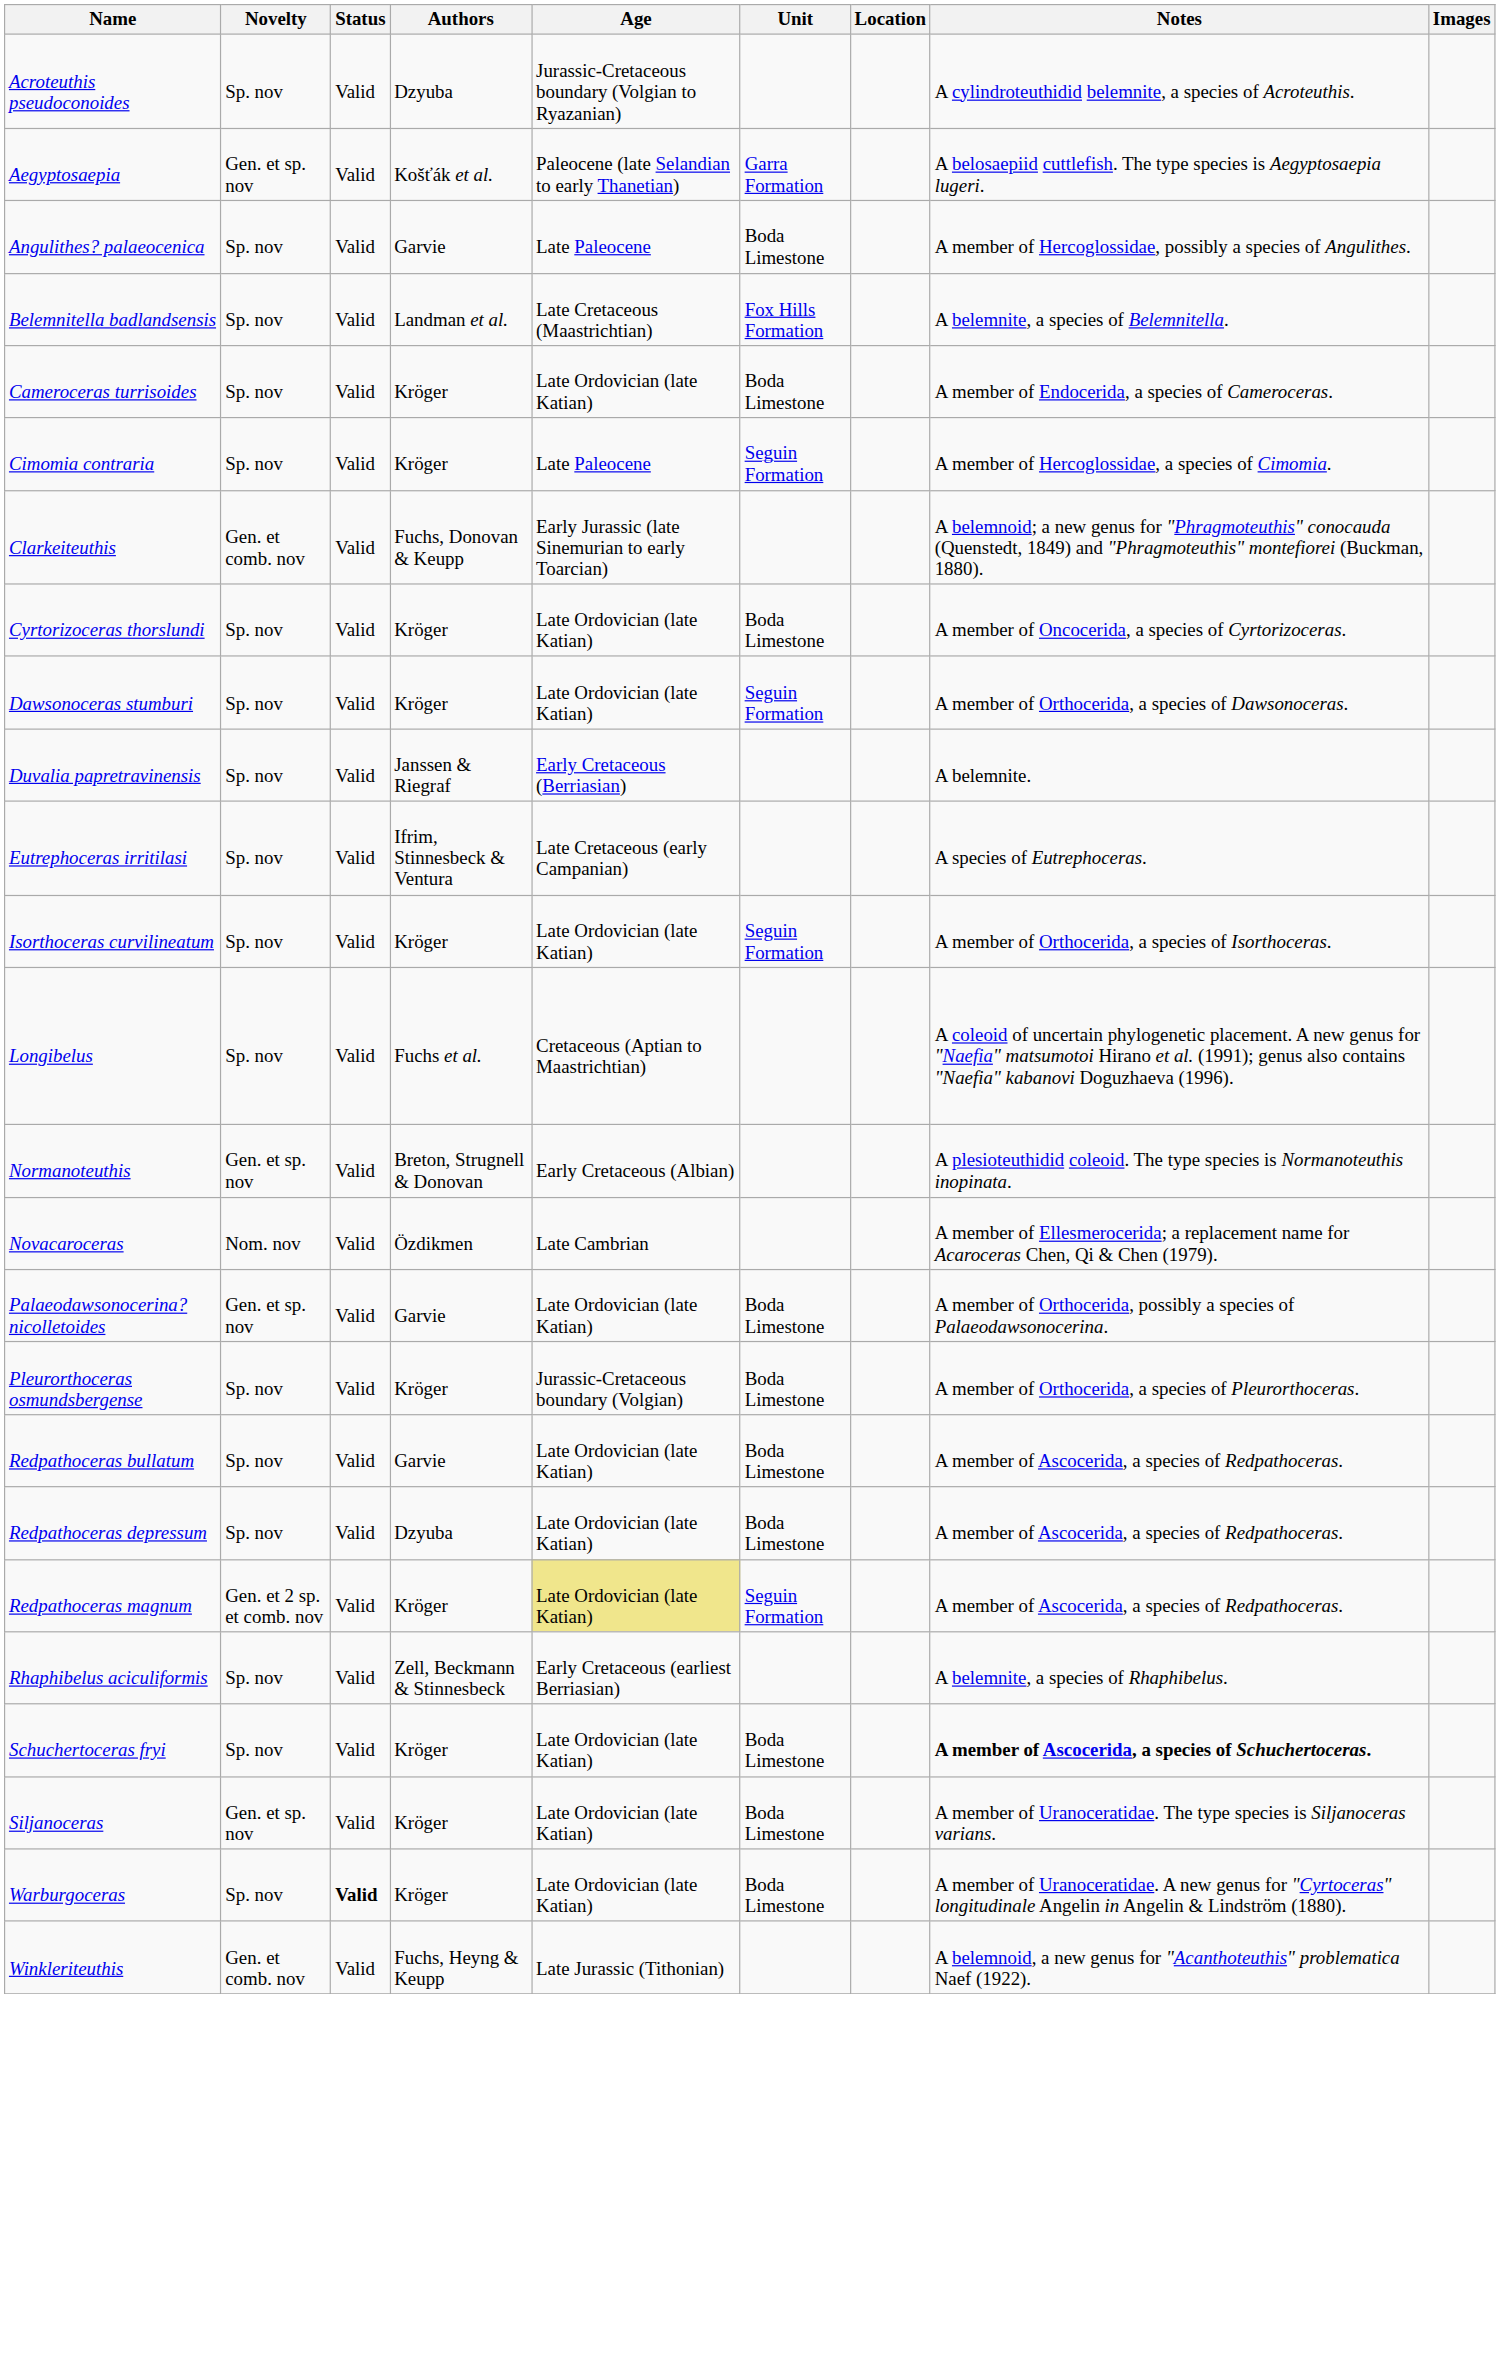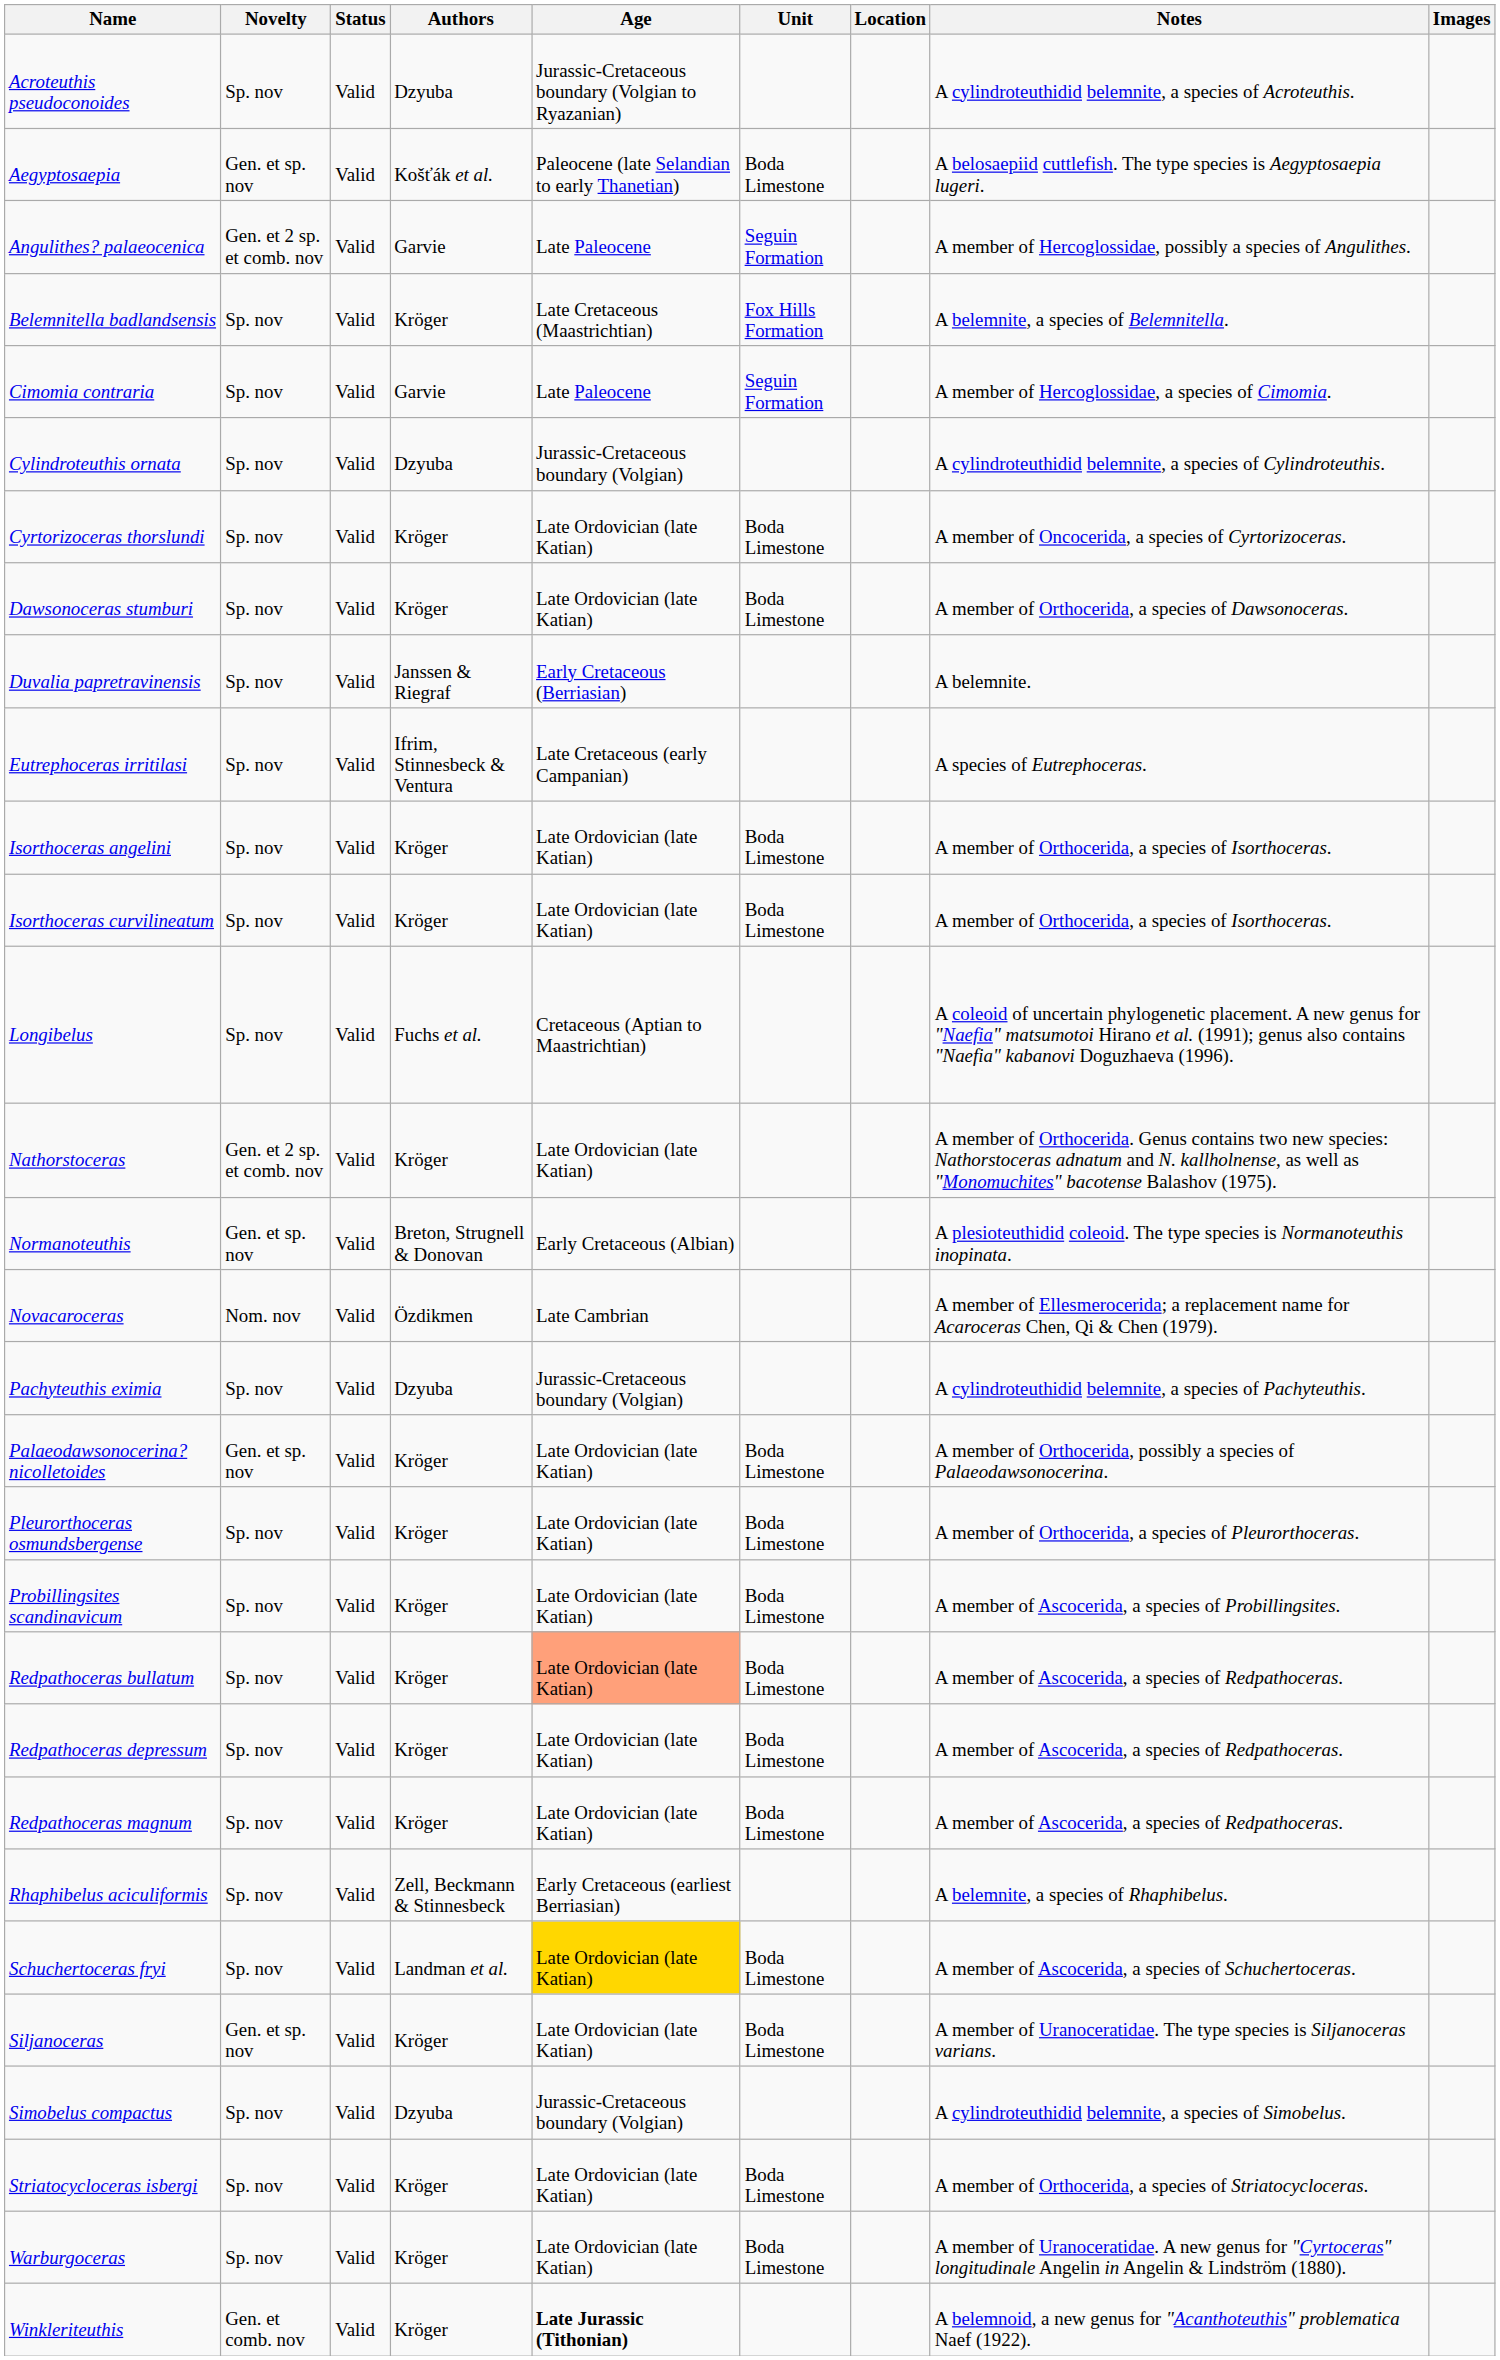Aegyptosaepia | Unit: Garra Formation -> Boda Limestone
Angulithes? palaeocenica | Novelty: Sp. nov -> Gen. et 2 sp. et comb. nov
Angulithes? palaeocenica | Unit: Boda Limestone -> Seguin Formation
Belemnitella badlandsensis | Authors: Landman et al. -> Kröger
- row: Cameroceras turrisoides | Sp. nov | Valid | Kröger | Late Ordovician (late Katian) | Boda Limestone | A member of Endocerida, a species of Cameroceras.
Cimomia contraria | Authors: Kröger -> Garvie
- row: Clarkeiteuthis | Gen. et comb. nov | Valid | Fuchs, Donovan & Keupp | Early Jurassic (late Sinemurian to early Toarcian) | A belemnoid; a new genus for "Phragmoteuthis" conocauda (Quenstedt, 1849) and "Phragmoteuthis" montefiorei (Buckman, 1880).
+ row: Cylindroteuthis ornata | Sp. nov | Valid | Dzyuba | Jurassic-Cretaceous boundary (Volgian) | A cylindroteuthidid belemnite, a species of Cylindroteuthis.
Dawsonoceras stumburi | Unit: Seguin Formation -> Boda Limestone
+ row: Isorthoceras angelini | Sp. nov | Valid | Kröger | Late Ordovician (late Katian) | Boda Limestone | A member of Orthocerida, a species of Isorthoceras.
Isorthoceras curvilineatum | Unit: Seguin Formation -> Boda Limestone
+ row: Nathorstoceras | Gen. et 2 sp. et comb. nov | Valid | Kröger | Late Ordovician (late Katian) | A member of Orthocerida. Genus contains two new species: Nathorstoceras adnatum and N. kallholnense, as well as "Monomuchites" bacotense Balashov (1975).
+ row: Pachyteuthis eximia | Sp. nov | Valid | Dzyuba | Jurassic-Cretaceous boundary (Volgian) | A cylindroteuthidid belemnite, a species of Pachyteuthis.
Palaeodawsonocerina? nicolletoides | Authors: Garvie -> Kröger
Pleurorthoceras osmundsbergense | Age: Jurassic-Cretaceous boundary (Volgian) -> Late Ordovician (late Katian)
+ row: Probillingsites scandinavicum | Sp. nov | Valid | Kröger | Late Ordovician (late Katian) | Boda Limestone | A member of Ascocerida, a species of Probillingsites.
Redpathoceras bullatum | Authors: Garvie -> Kröger
Redpathoceras bullatum | Age: no background -> lightsalmon background
Redpathoceras depressum | Authors: Dzyuba -> Kröger
Redpathoceras magnum | Novelty: Gen. et 2 sp. et comb. nov -> Sp. nov
Redpathoceras magnum | Age: khaki background -> no background
Redpathoceras magnum | Unit: Seguin Formation -> Boda Limestone
Schuchertoceras fryi | Authors: Kröger -> Landman et al.
Schuchertoceras fryi | Age: no background -> gold background
Schuchertoceras fryi | Notes: bold -> normal
+ row: Simobelus compactus | Sp. nov | Valid | Dzyuba | Jurassic-Cretaceous boundary (Volgian) | A cylindroteuthidid belemnite, a species of Simobelus.
+ row: Striatocycloceras isbergi | Sp. nov | Valid | Kröger | Late Ordovician (late Katian) | Boda Limestone | A member of Orthocerida, a species of Striatocycloceras.
Warburgoceras | Status: bold -> normal
Winkleriteuthis | Authors: Fuchs, Heyng & Keupp -> Kröger
Winkleriteuthis | Age: normal -> bold
